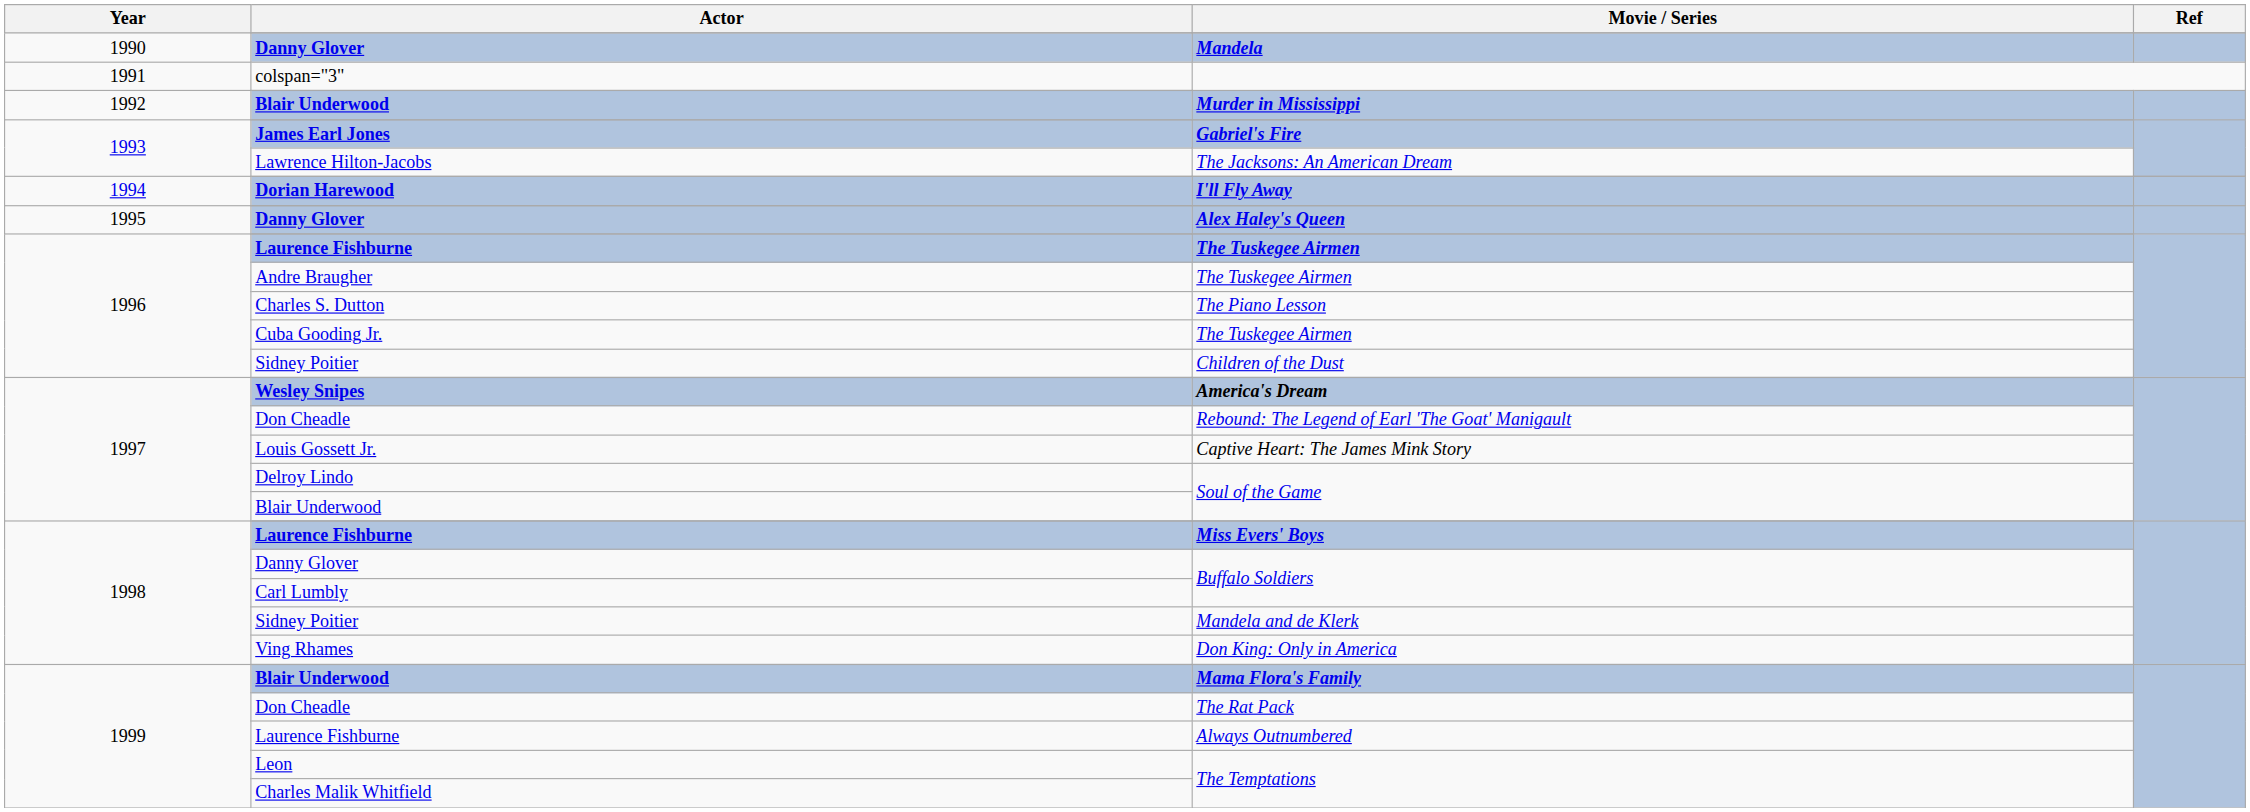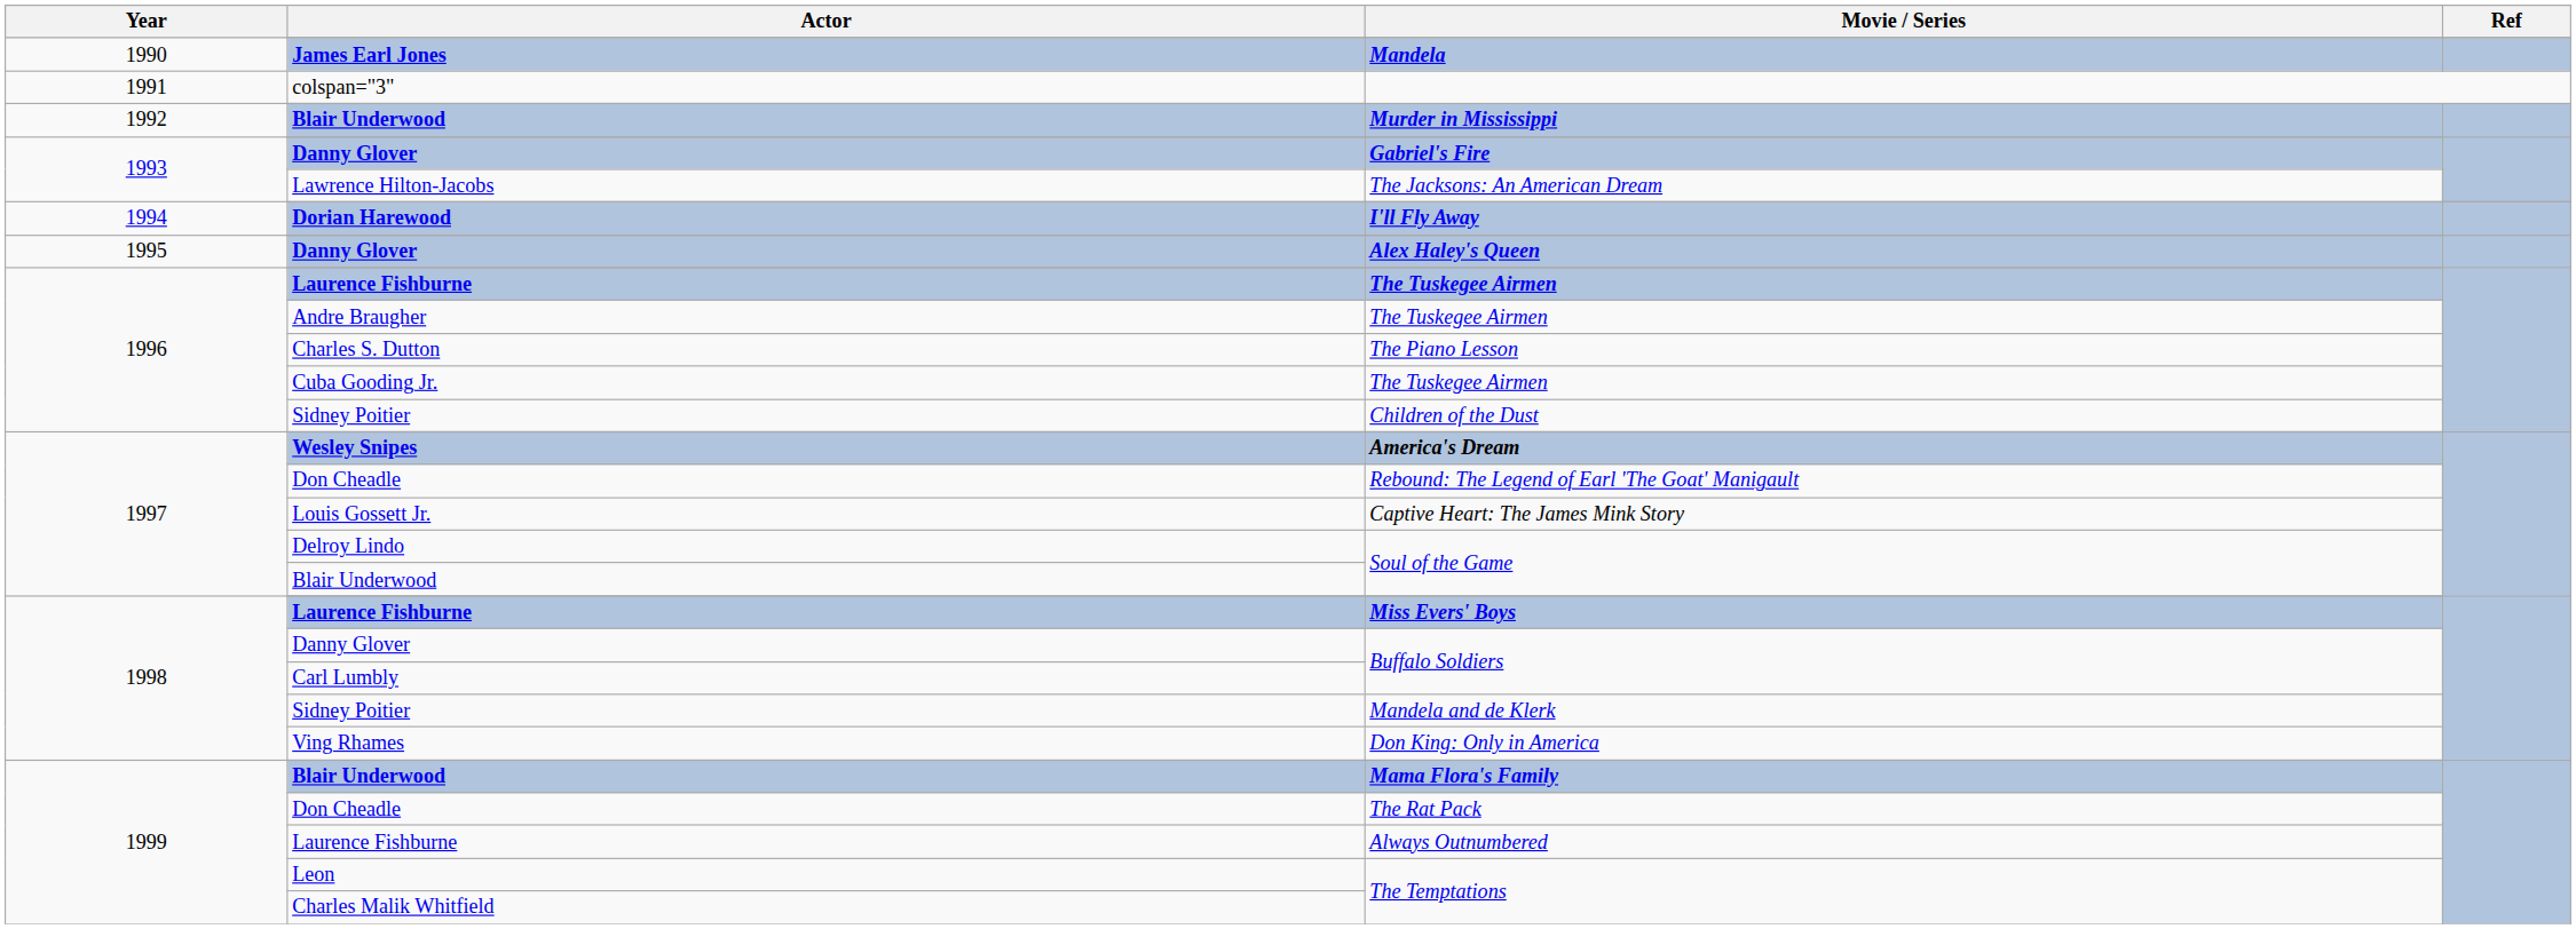Mandela | Actor: Danny Glover -> James Earl Jones
Gabriel's Fire | Actor: James Earl Jones -> Danny Glover
